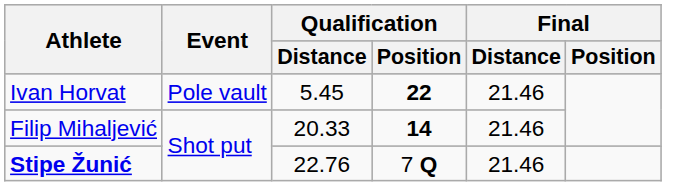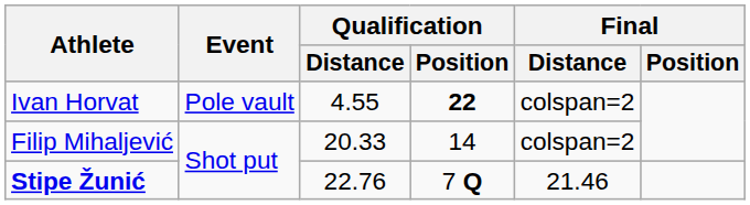Ivan Horvat | Qualification / Distance: 5.45 -> 4.55
Ivan Horvat | Final / Distance: 21.46 -> colspan=2
Filip Mihaljević | Qualification / Position: bold -> normal
Filip Mihaljević | Final / Distance: 21.46 -> colspan=2
